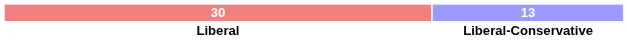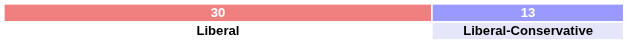Liberal | 13: no background -> lavender background
